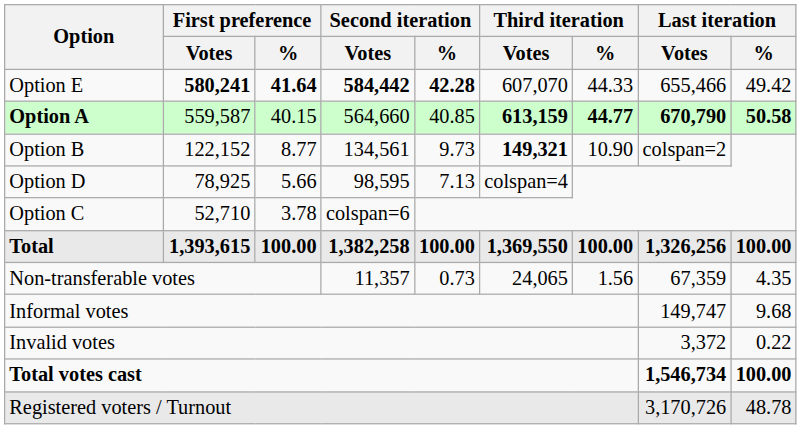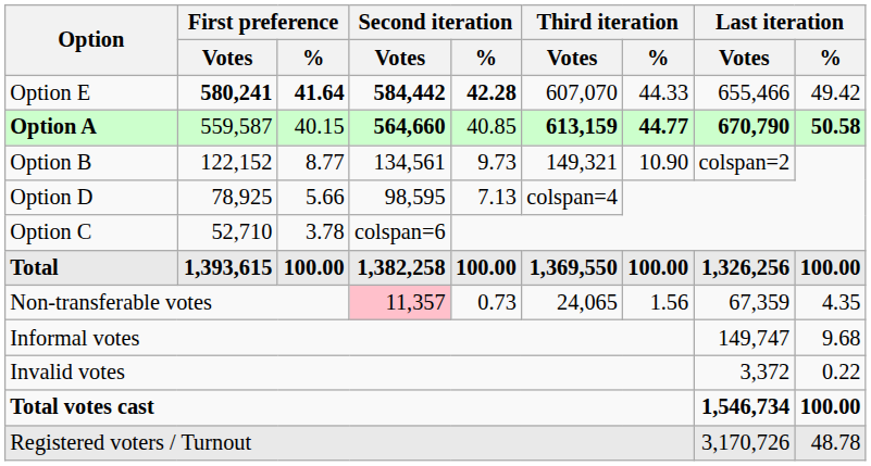Option A | Second iteration / Votes: normal -> bold
Option B | Third iteration / Votes: bold -> normal
Non-transferable votes | Second iteration / Votes: no background -> pink background
